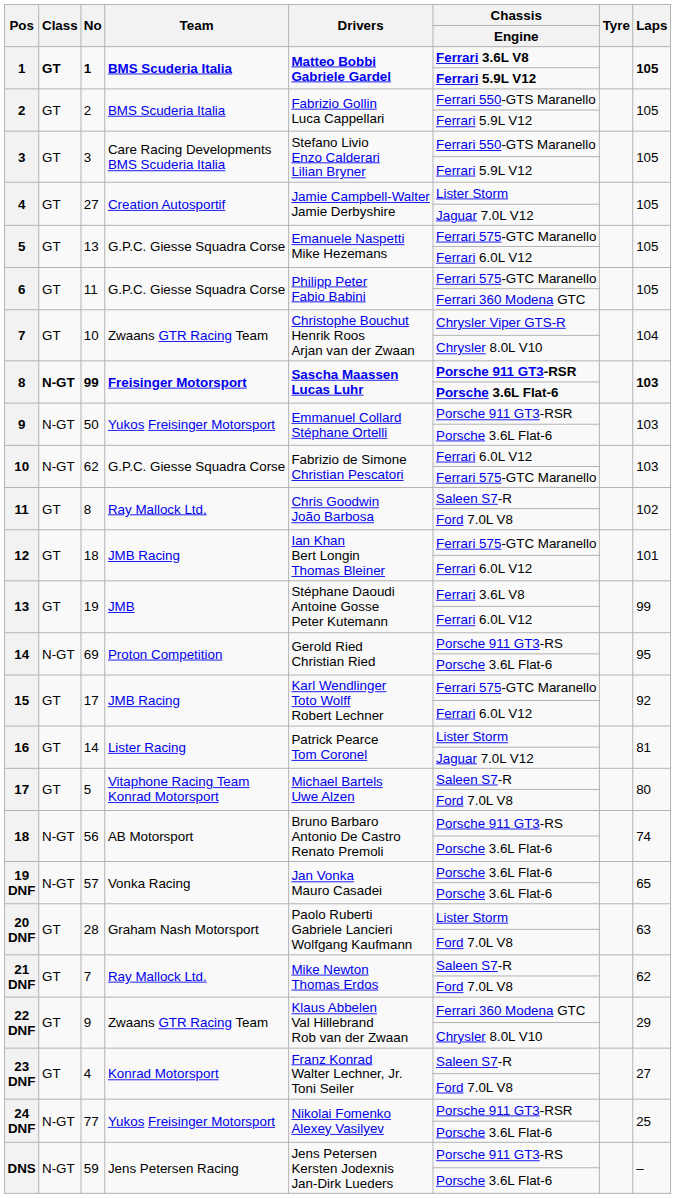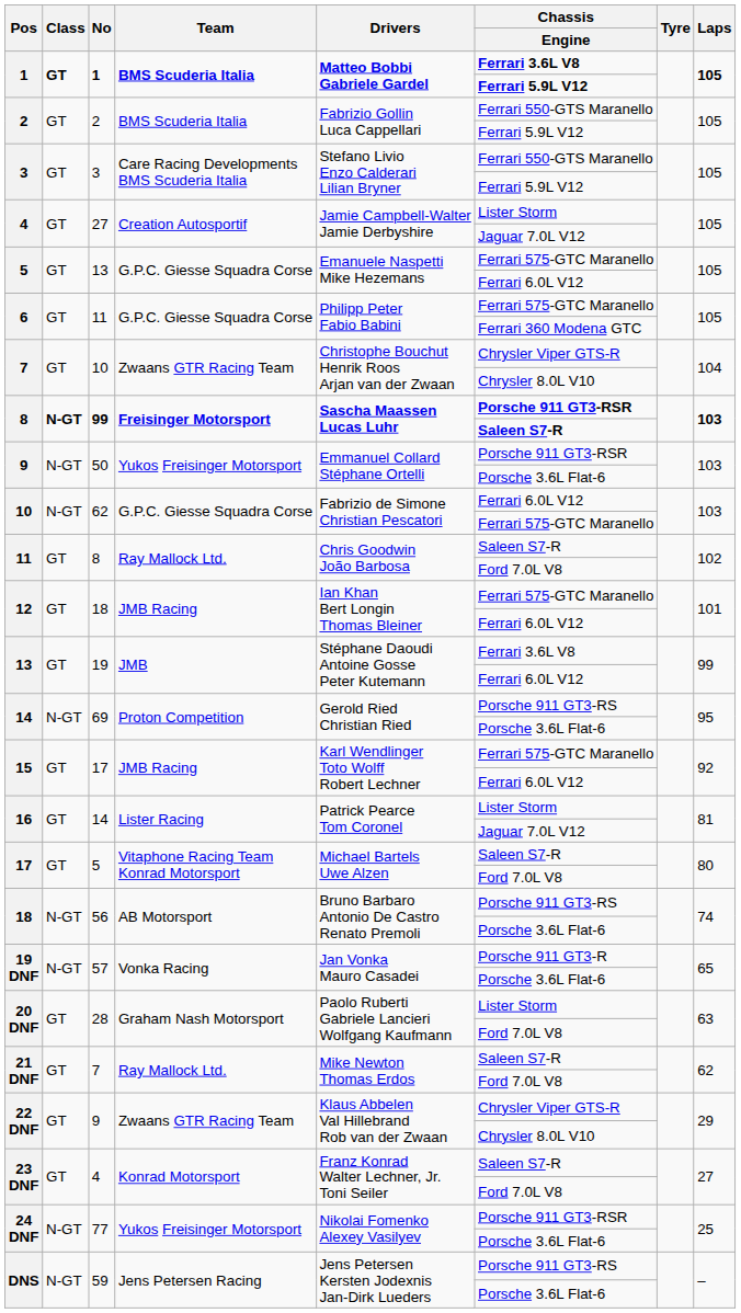row 18 | Chassis / Engine: Porsche 3.6L Flat-6 -> Saleen S7-R
row 39 | Chassis / Engine: Porsche 3.6L Flat-6 -> Porsche 911 GT3-R
row 45 | Chassis / Engine: Ferrari 360 Modena GTC -> Chrysler Viper GTS-R
